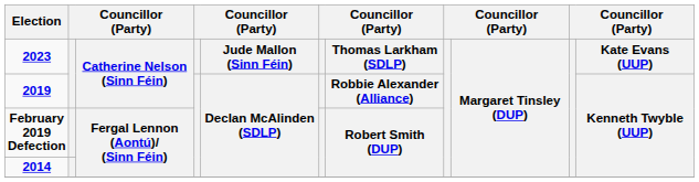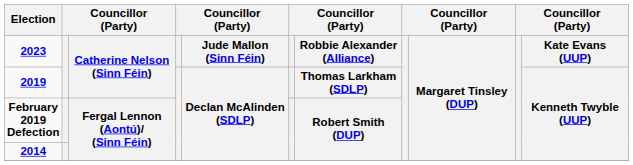2023 | column 7: Thomas Larkham (SDLP) -> Robbie Alexander (Alliance)
2019 | column 7: Robbie Alexander (Alliance) -> Thomas Larkham (SDLP)
